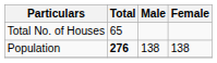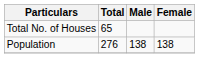Population | Total: bold -> normal
